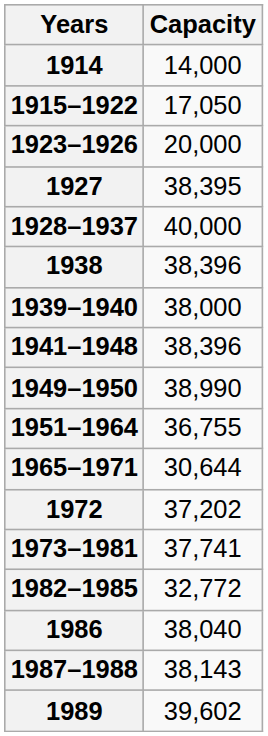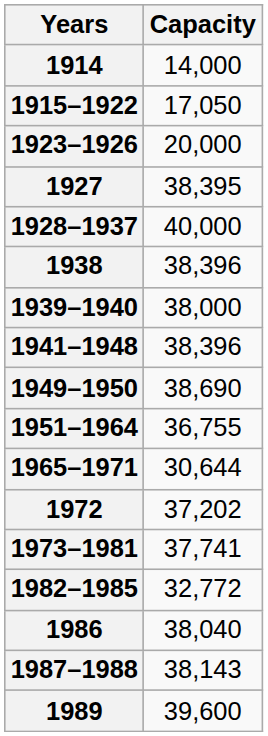1949–1950 | Capacity: 38,990 -> 38,690
1989 | Capacity: 39,602 -> 39,600
